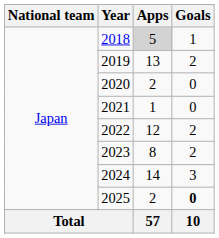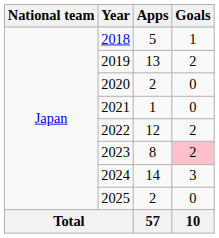2018 | Apps: lightgrey background -> no background
2023 | Goals: no background -> pink background
2025 | Goals: bold -> normal
